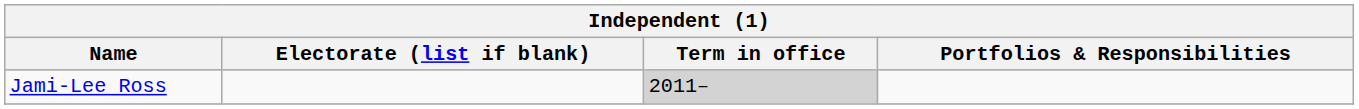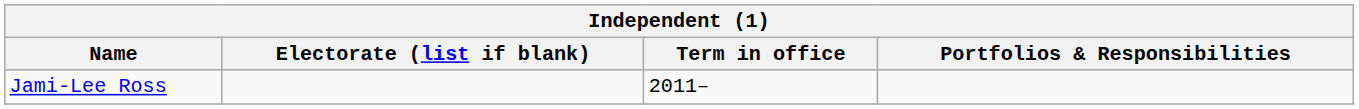Jami-Lee Ross | Term in office: lightgrey background -> no background
